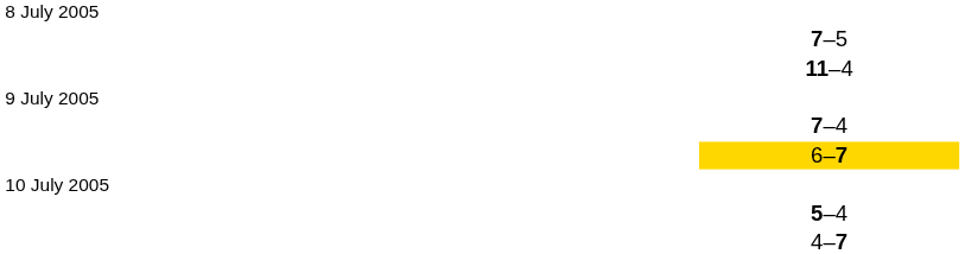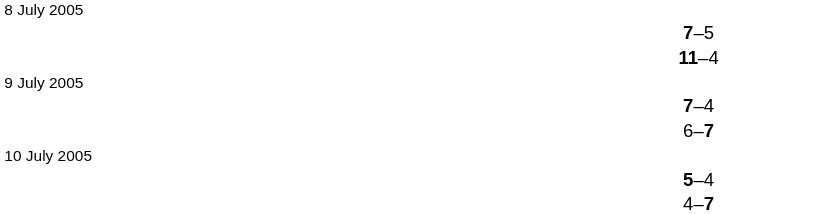6–7 | column 2: gold background -> no background
